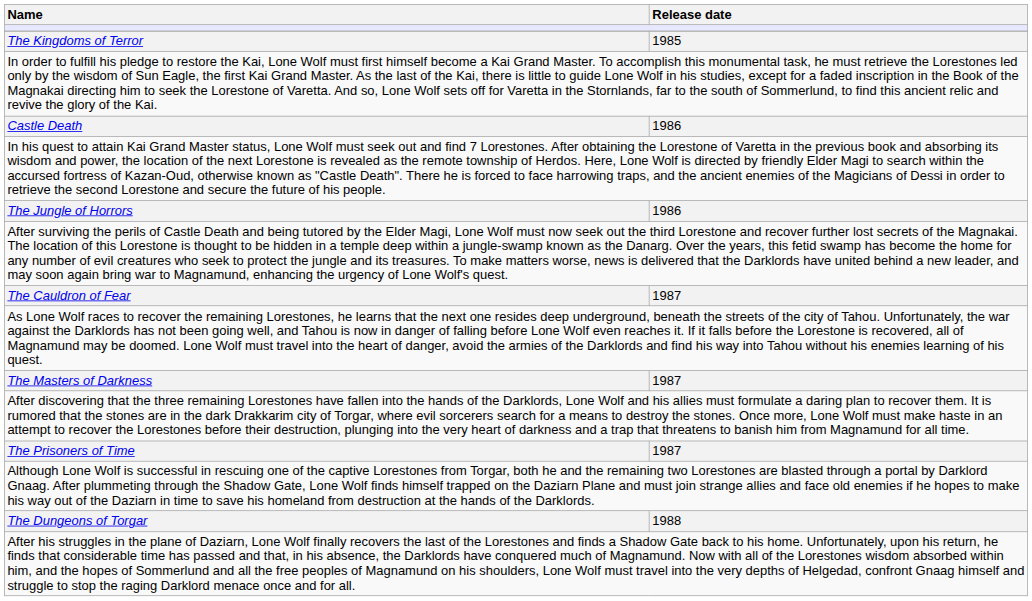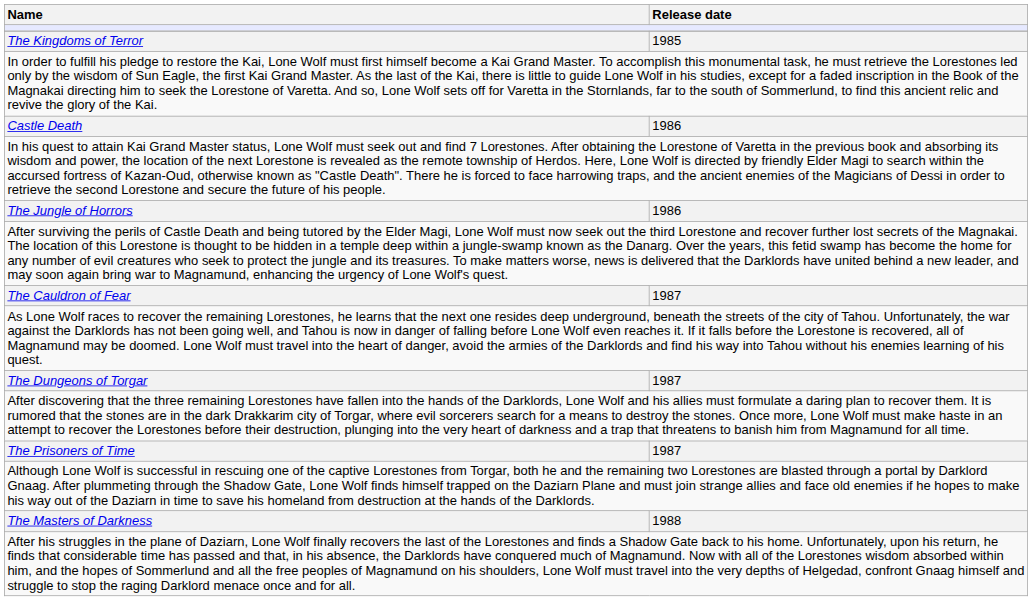row 11 | Name: The Masters of Darkness -> The Dungeons of Torgar
row 15 | Name: The Dungeons of Torgar -> The Masters of Darkness
